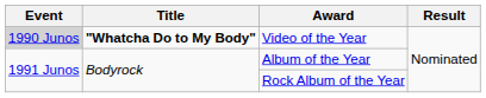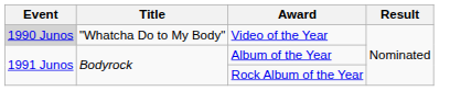Video of the Year | Title: bold -> normal
